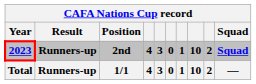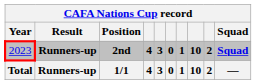Runners-up / 2nd | Year: bold -> normal
